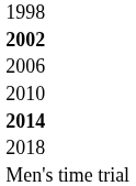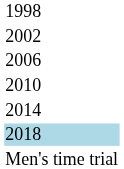2002 | column 1: bold -> normal
2014 | column 1: bold -> normal
2018 | column 1: no background -> lightblue background
